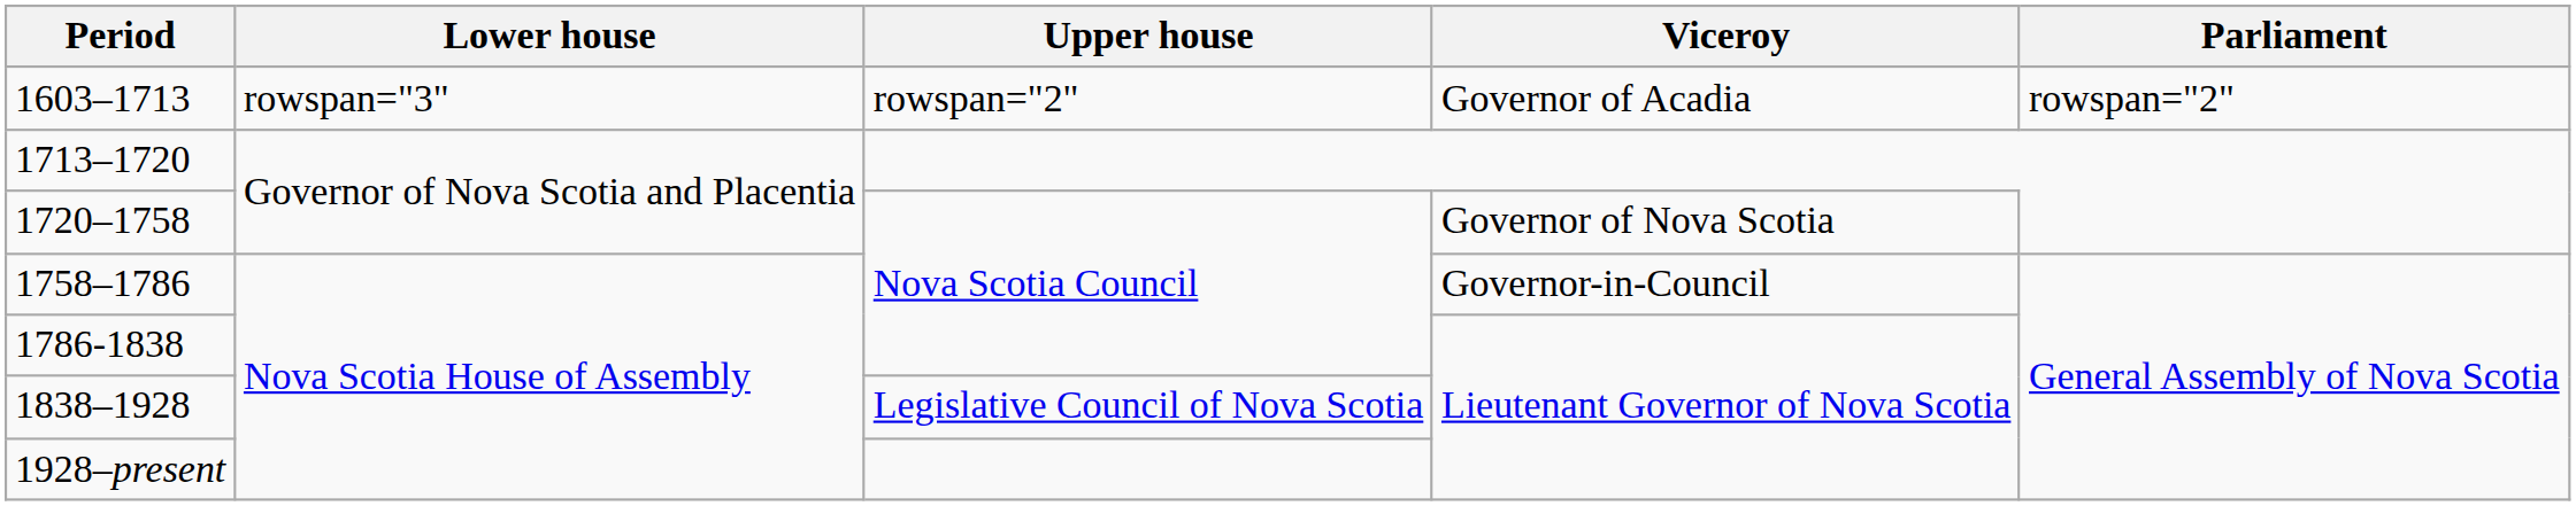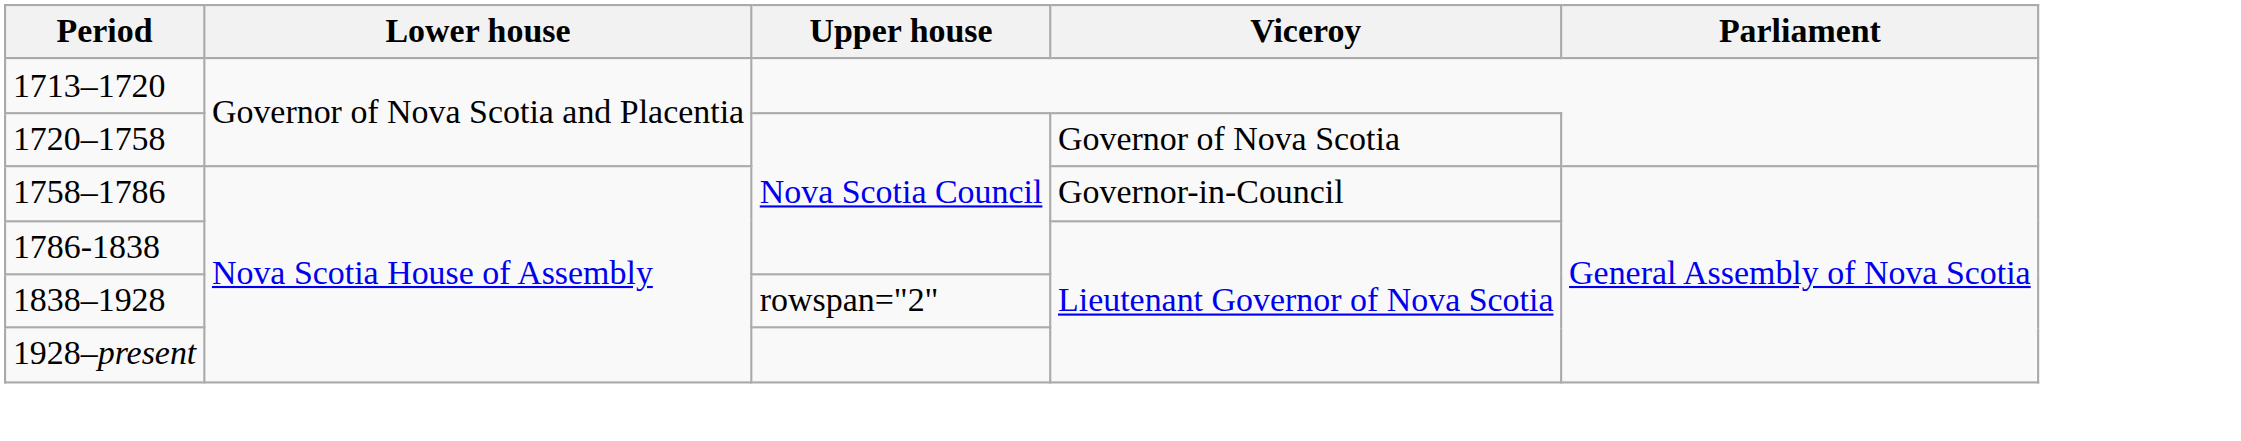- row: 1603–1713 | rowspan="3" | rowspan="2" | Governor of Acadia | rowspan="2"
1838–1928 | Upper house: Legislative Council of Nova Scotia -> rowspan="2"
